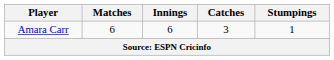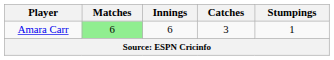Amara Carr | Matches: no background -> lightgreen background
